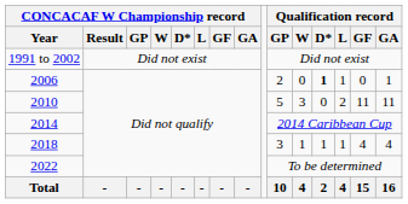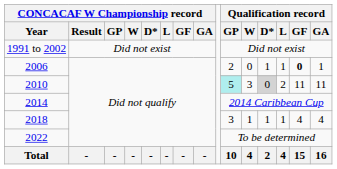2006 | Qualification record / D*: bold -> normal
2006 | Qualification record / GF: normal -> bold
2010 | Qualification record / GP: no background -> paleturquoise background
2010 | Qualification record / D*: no background -> lightgrey background
